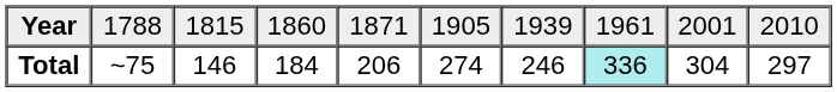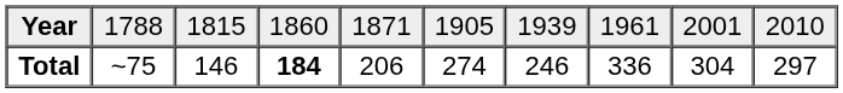row 2 | column 4: normal -> bold
row 2 | column 8: paleturquoise background -> no background
